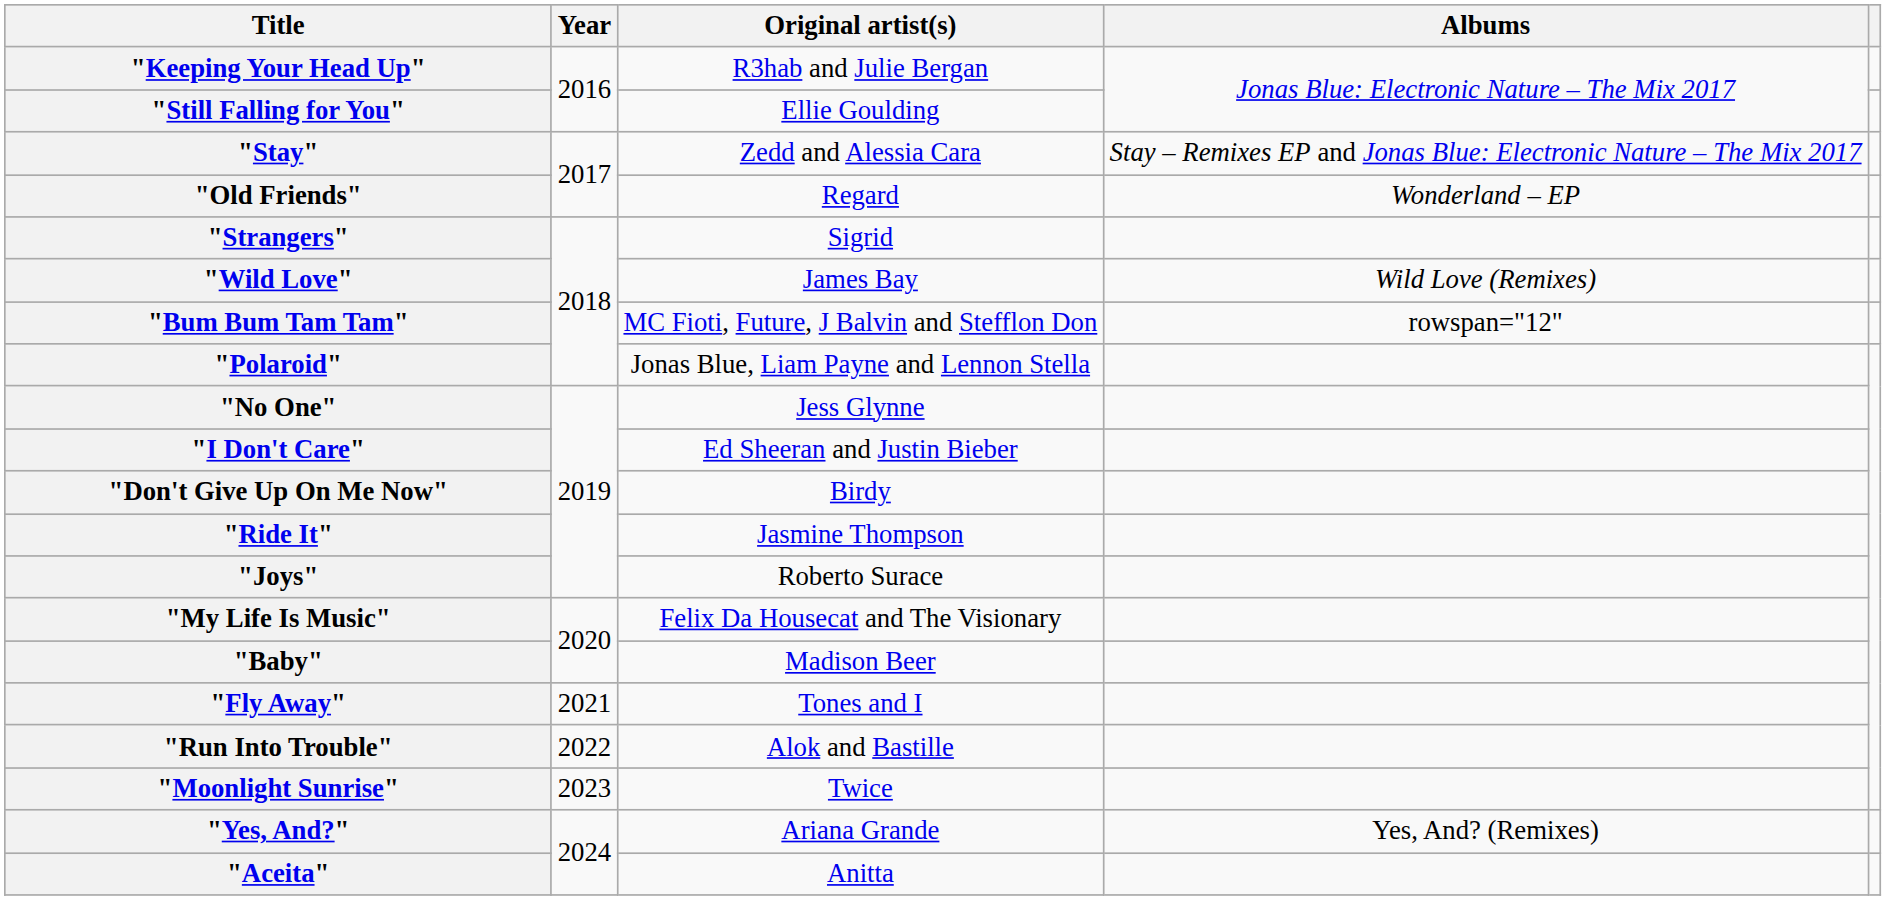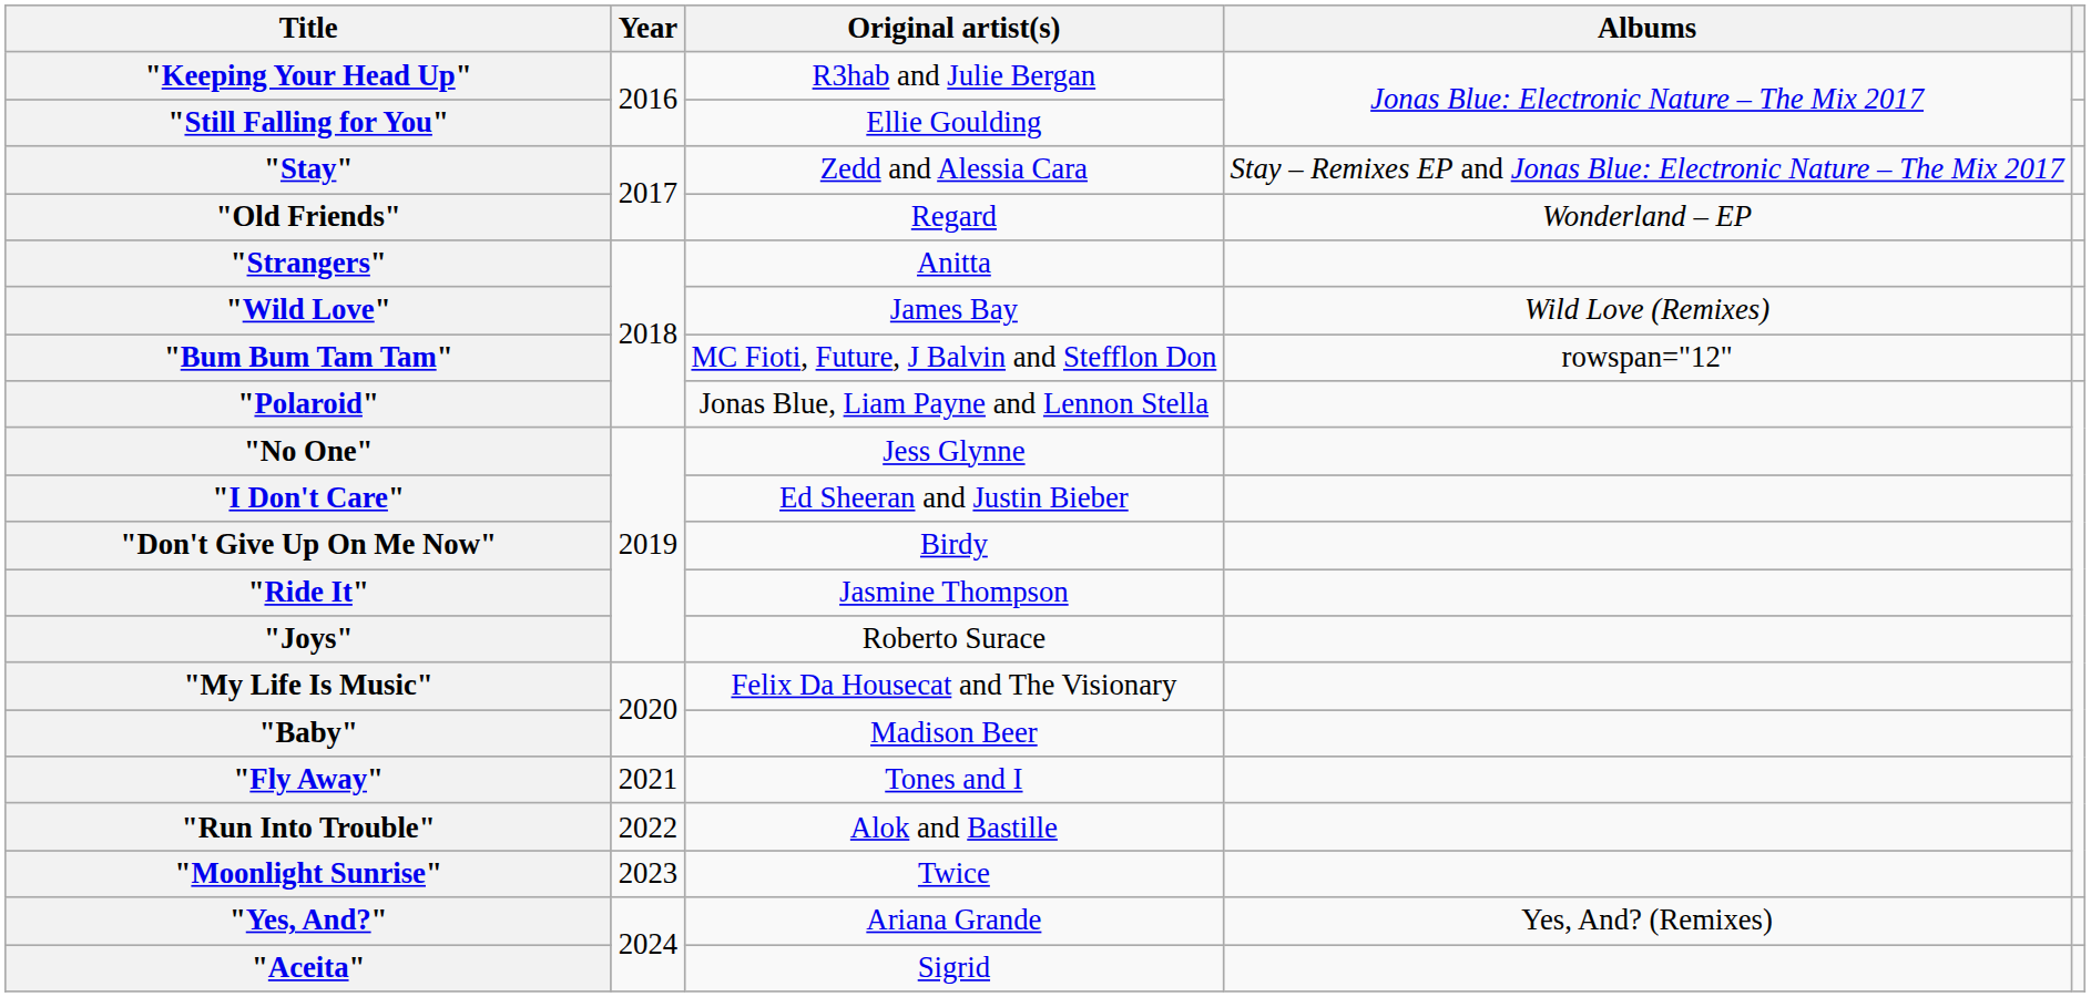"Strangers" | Original artist(s): Sigrid -> Anitta
"Aceita" | Original artist(s): Anitta -> Sigrid
